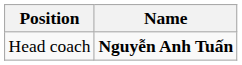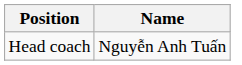Head coach | Name: bold -> normal
